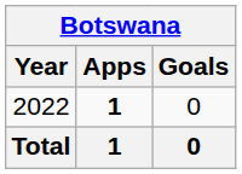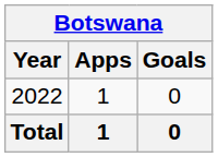2022 | Apps: bold -> normal
